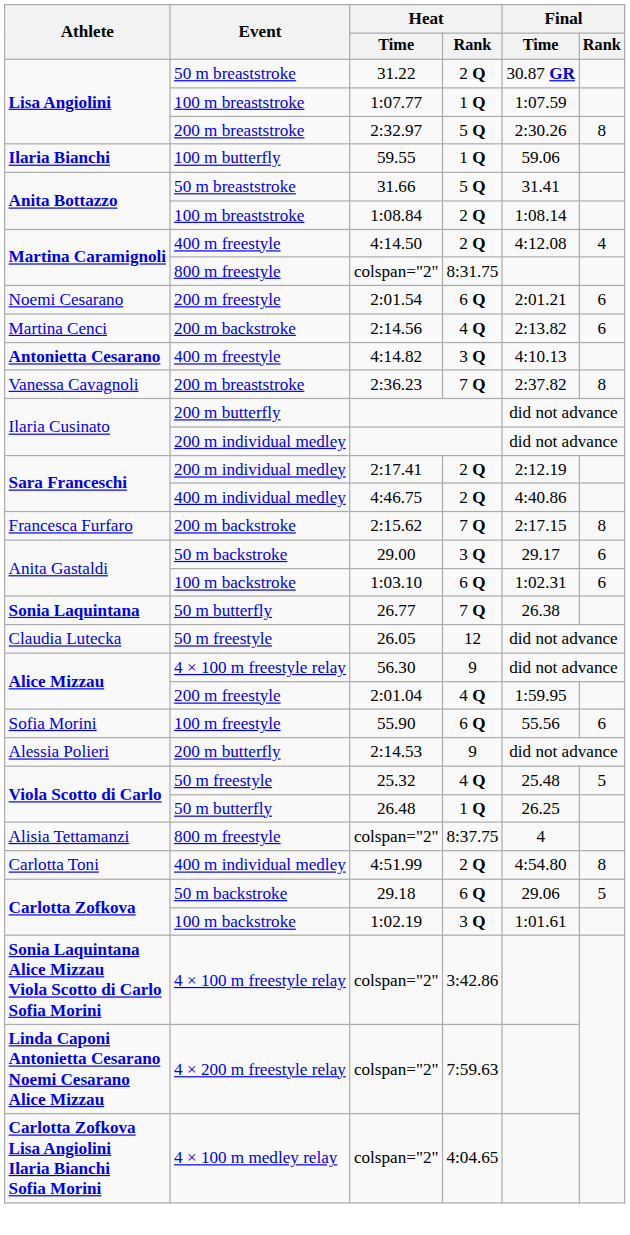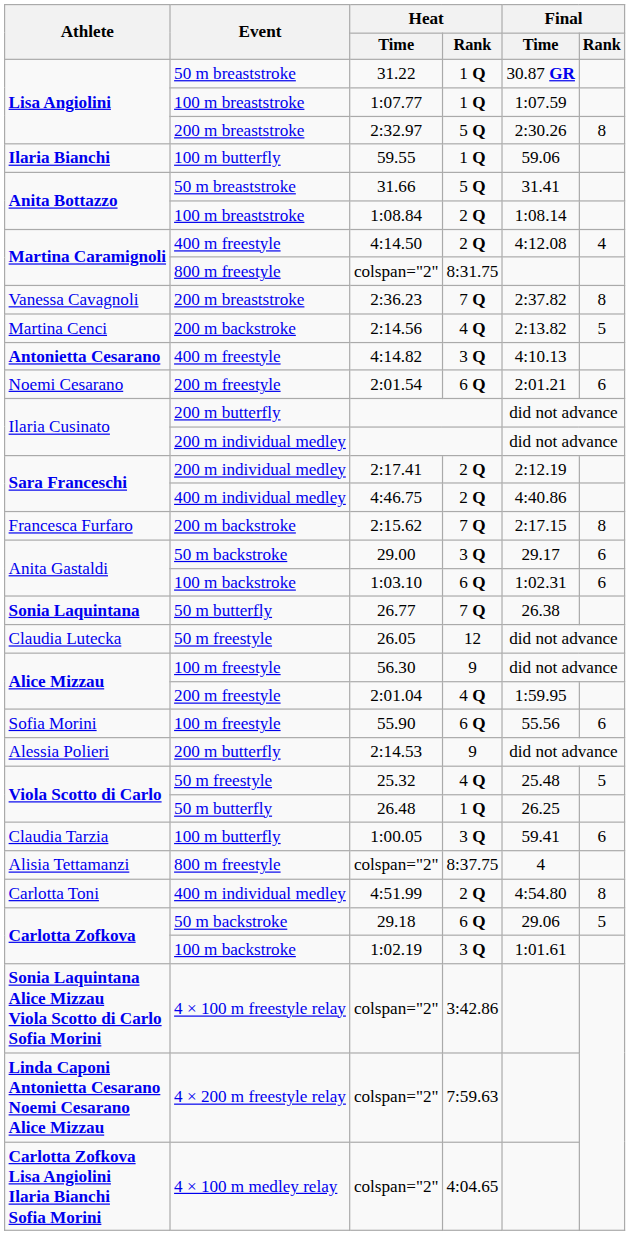31.22 | Heat / Rank: 2 Q -> 1 Q
rows swapped: 2:36.23 <-> 2:01.54
2:14.56 | Final / Rank: 6 -> 5
56.30 | Event: 4 × 100 m freestyle relay -> 100 m freestyle
+ row: Claudia Tarzia | 100 m butterfly | 1:00.05 | 3 Q | 59.41 | 6
